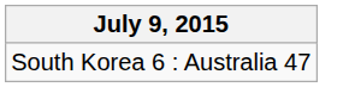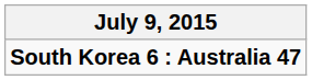row 2 | column 1: normal -> bold
